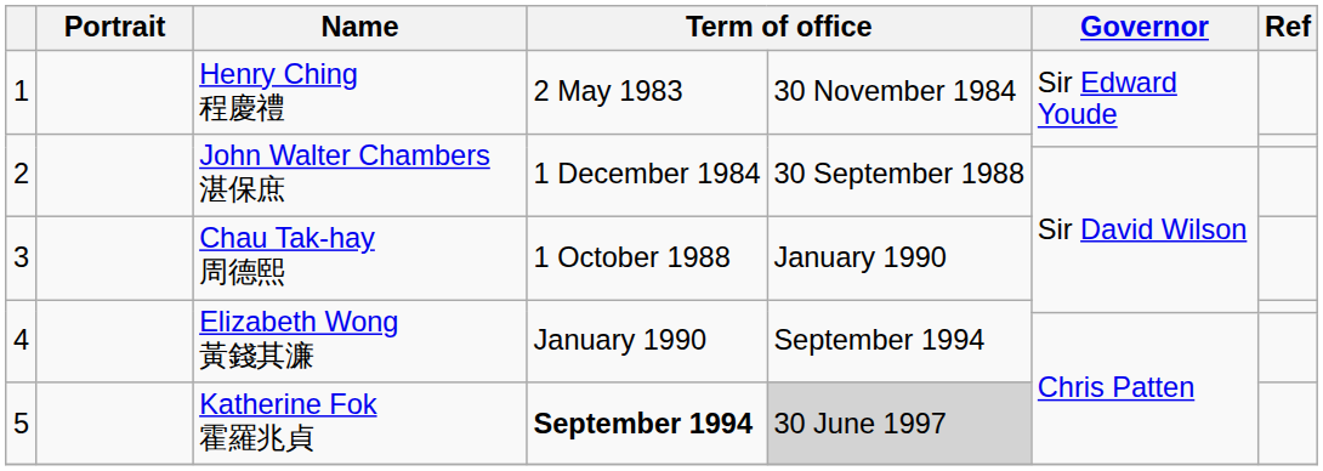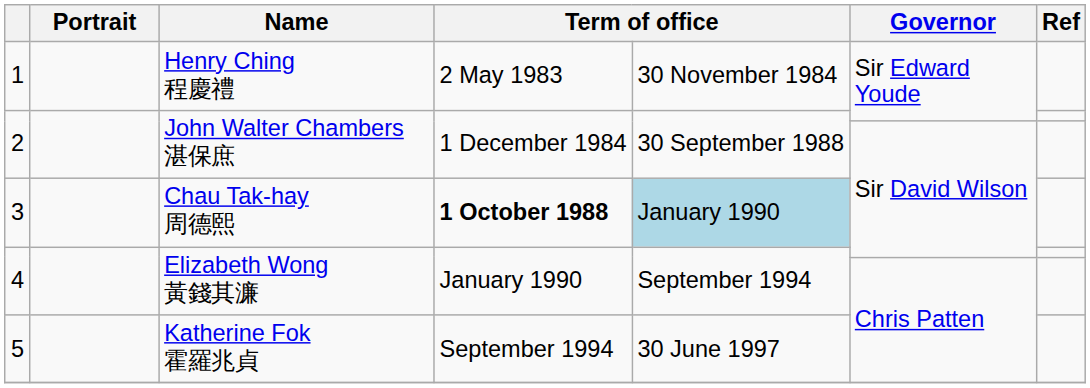3 | column 4: normal -> bold
3 | column 5: no background -> lightblue background
5 | column 4: bold -> normal
5 | column 5: lightgrey background -> no background
